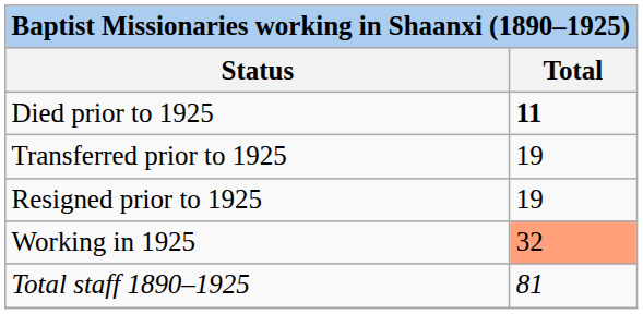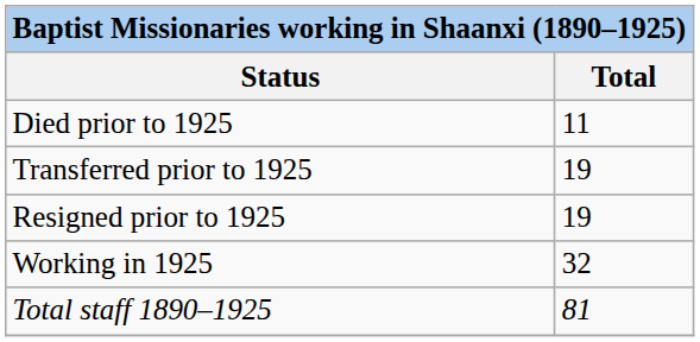Died prior to 1925 | Total: bold -> normal
Working in 1925 | Total: lightsalmon background -> no background
